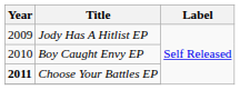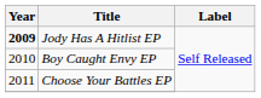Jody Has A Hitlist EP | Year: normal -> bold
Choose Your Battles EP | Year: bold -> normal
